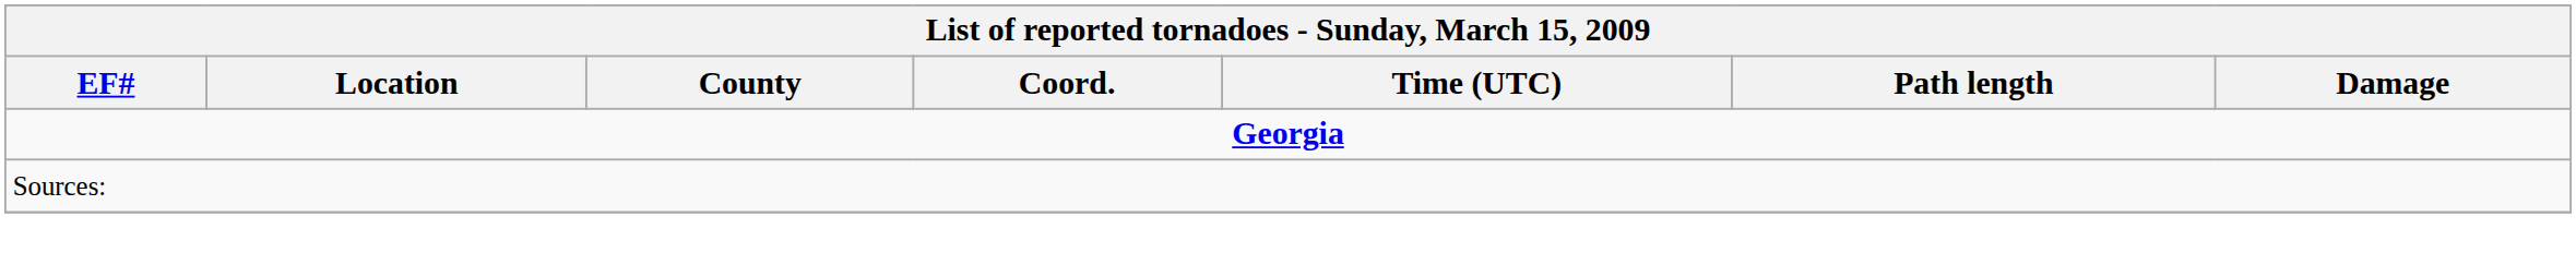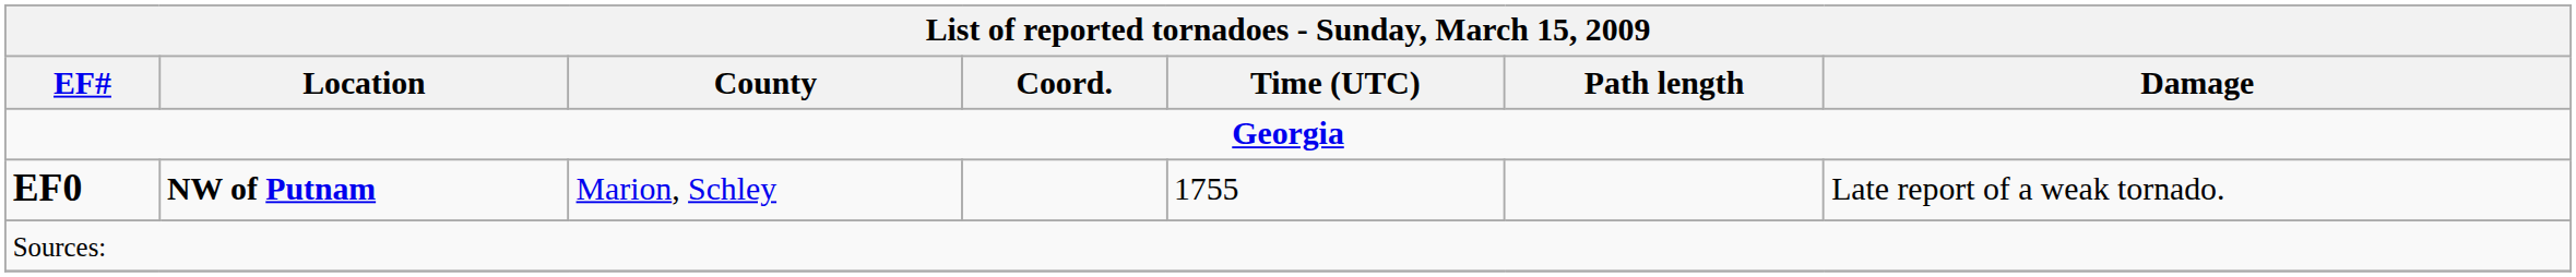+ row: EF0 | NW of Putnam | Marion, Schley | 1755 | Late report of a weak tornado.
